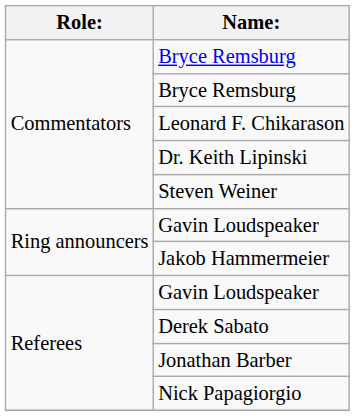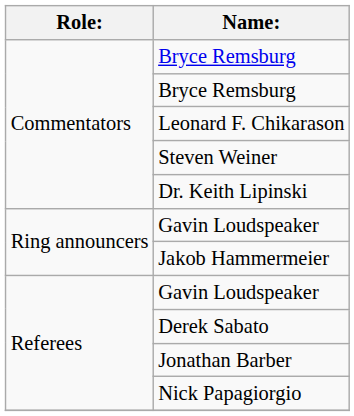row 5 | Name:: Dr. Keith Lipinski -> Steven Weiner
row 6 | Name:: Steven Weiner -> Dr. Keith Lipinski
